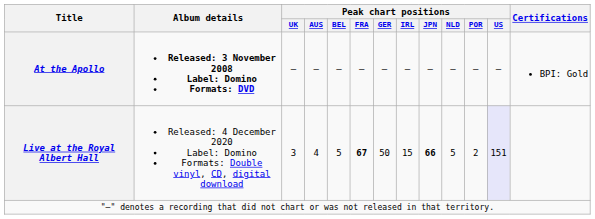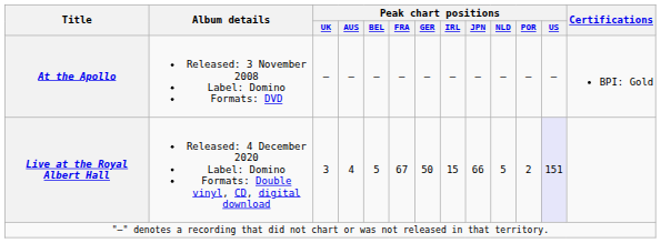At the Apollo | Album details: bold -> normal
Live at the Royal Albert Hall | Peak chart positions / FRA: bold -> normal
Live at the Royal Albert Hall | Peak chart positions / JPN: bold -> normal
